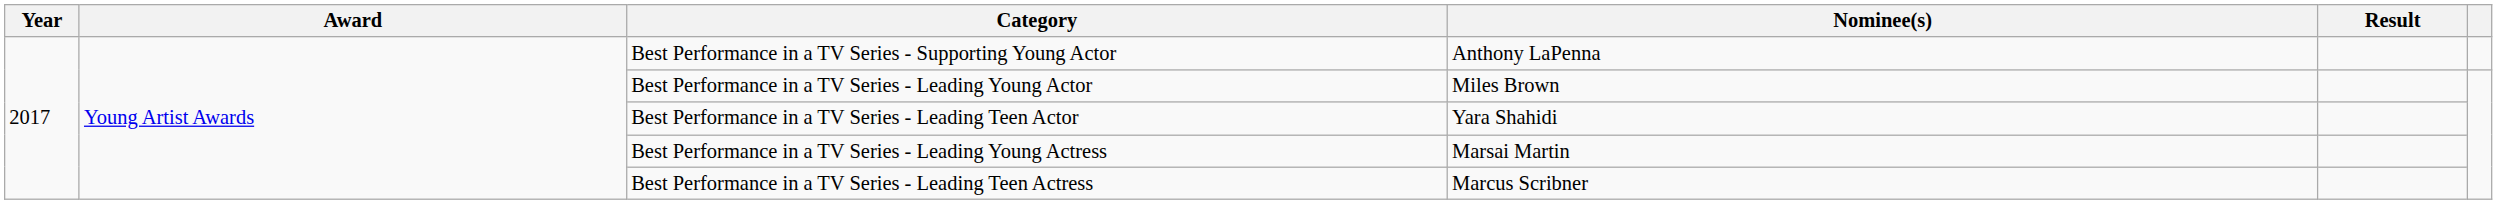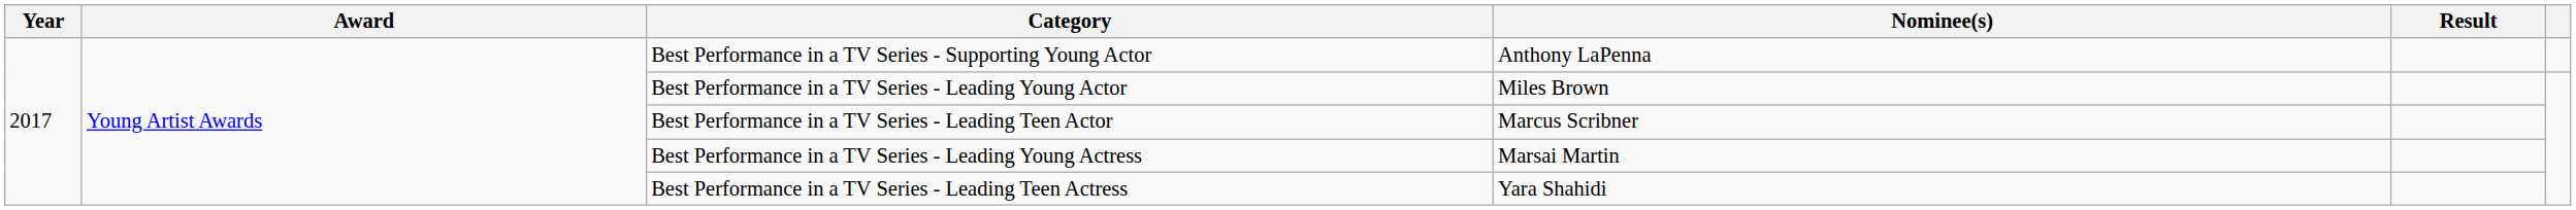Best Performance in a TV Series - Leading Teen Actor | Nominee(s): Yara Shahidi -> Marcus Scribner
Best Performance in a TV Series - Leading Teen Actress | Nominee(s): Marcus Scribner -> Yara Shahidi
